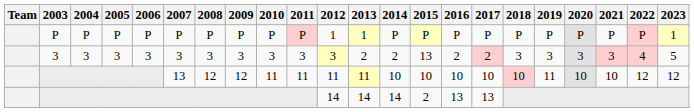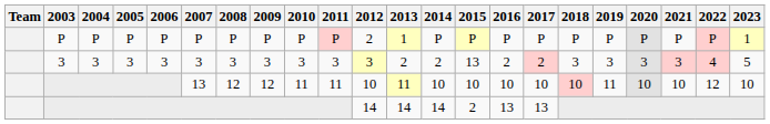row 2 | 2012: 1 -> 2
row 4 | 2012: 11 -> 10
row 4 | 2023: 12 -> 10
